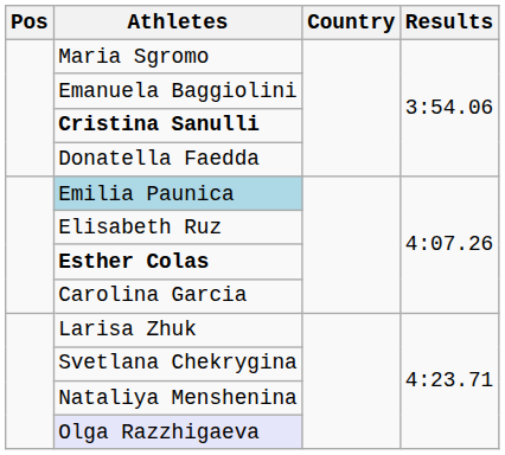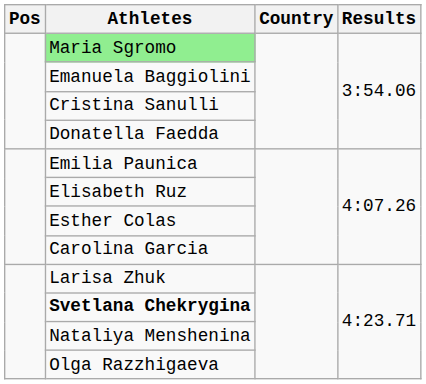Maria Sgromo | Athletes: no background -> lightgreen background
Cristina Sanulli | Athletes: bold -> normal
Emilia Paunica | Athletes: lightblue background -> no background
Esther Colas | Athletes: bold -> normal
Svetlana Chekrygina | Athletes: normal -> bold
Olga Razzhigaeva | Athletes: lavender background -> no background
